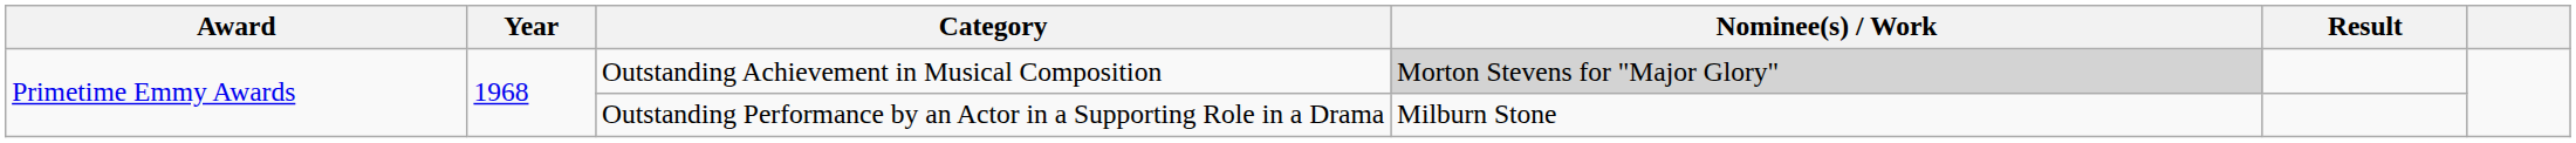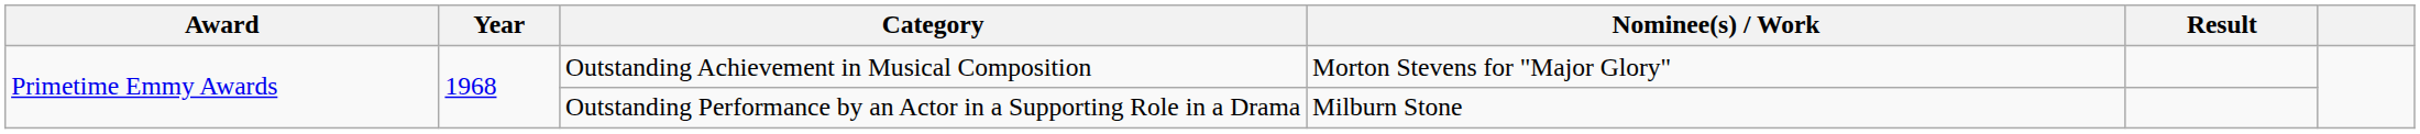Outstanding Achievement in Musical Composition | Nominee(s) / Work: lightgrey background -> no background
